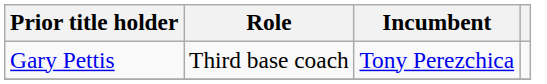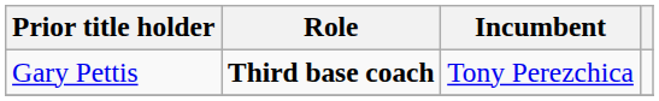Gary Pettis | Role: normal -> bold
